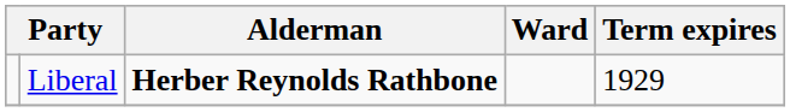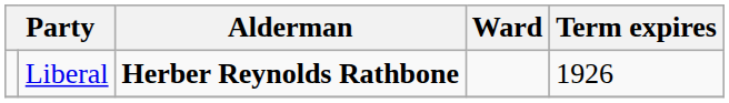Liberal | Term expires: 1929 -> 1926
